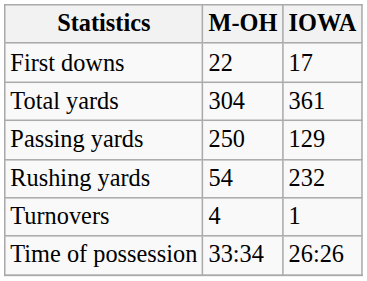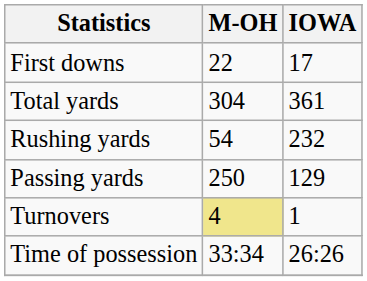rows swapped: Rushing yards <-> Passing yards
Turnovers | M-OH: no background -> khaki background
